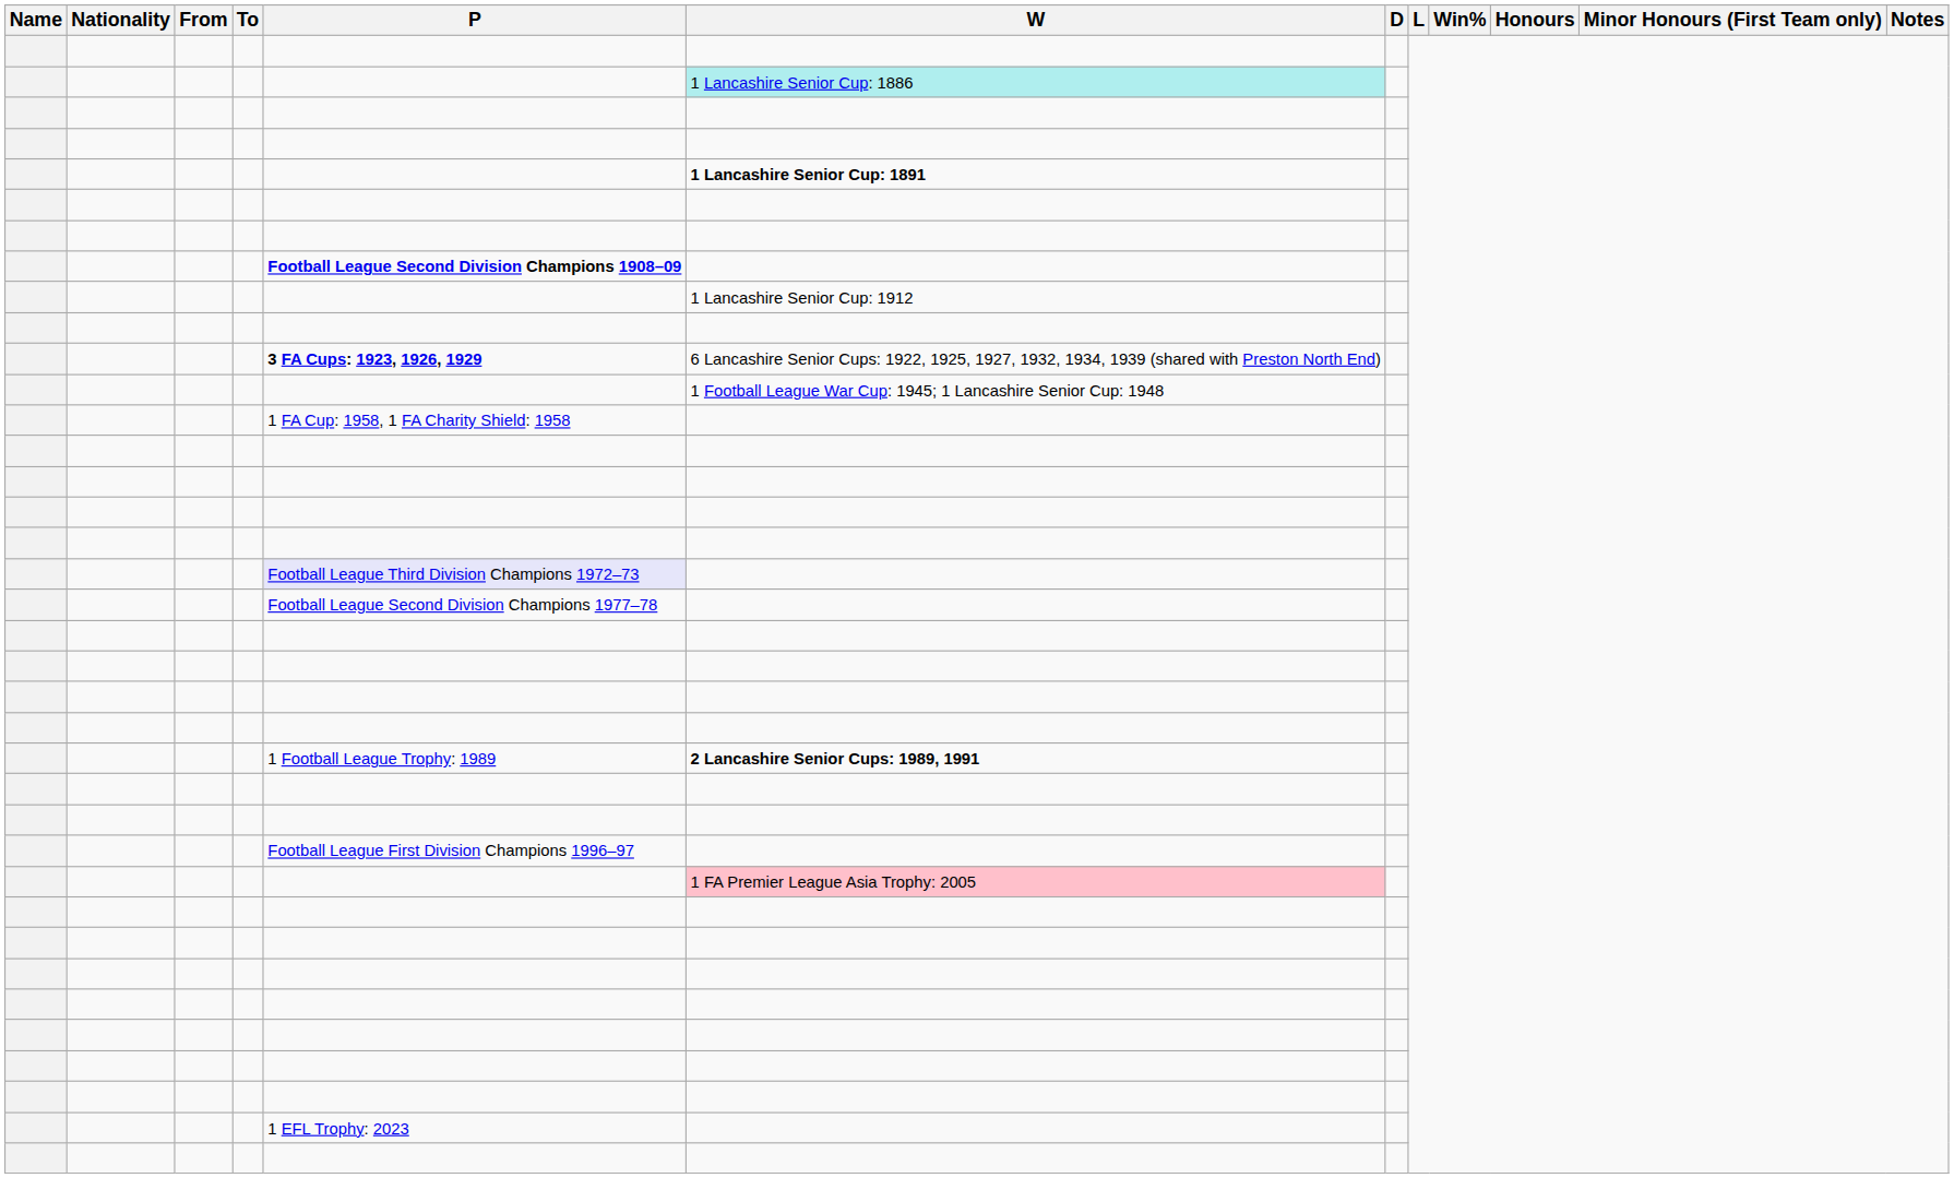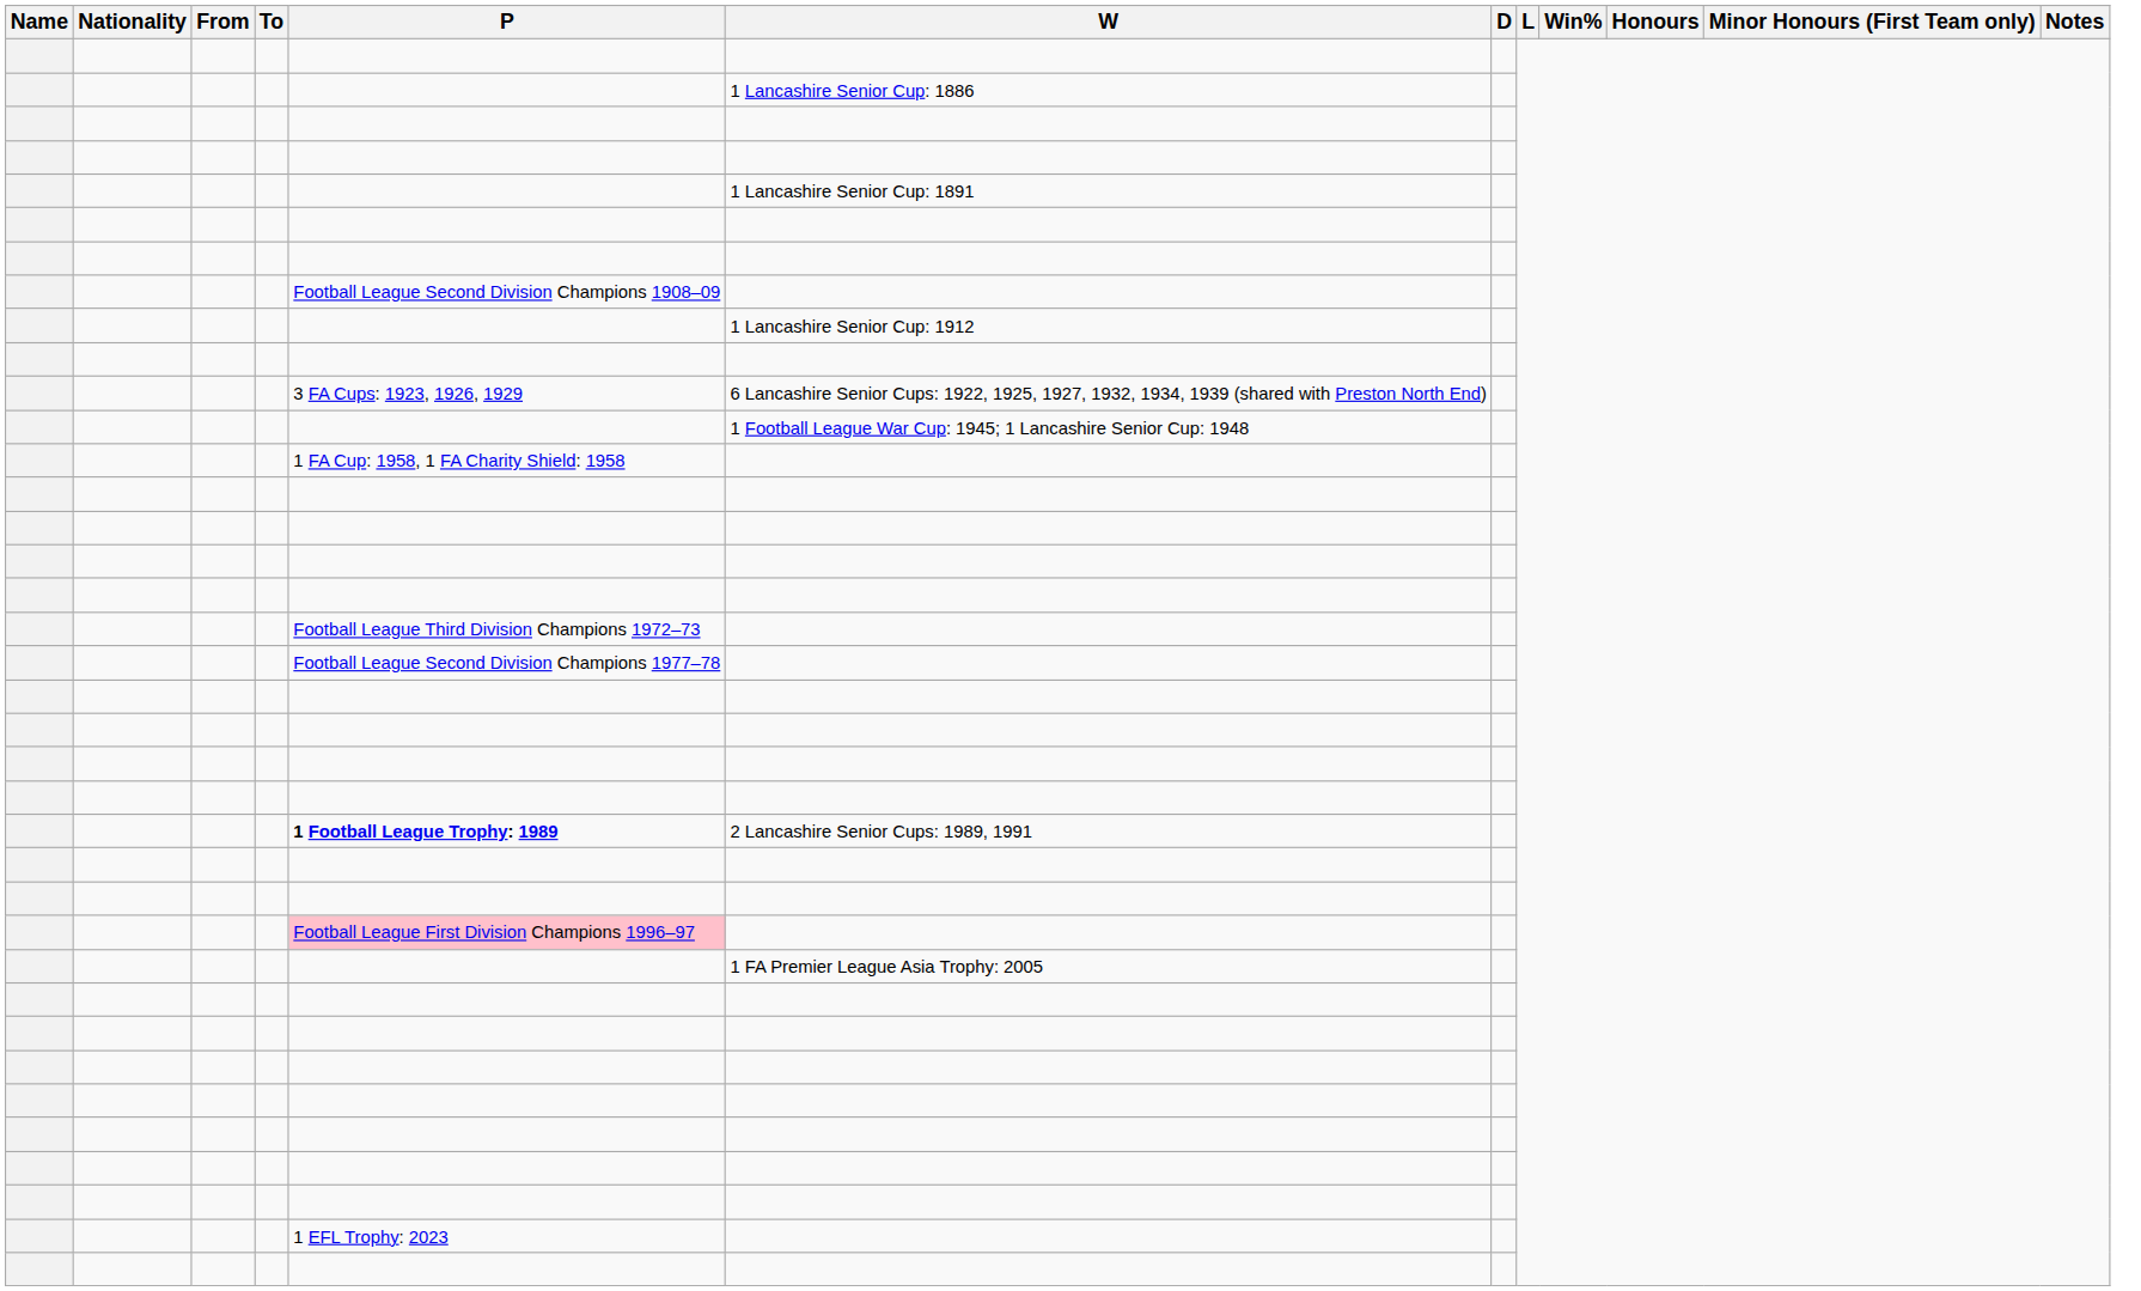row 3 | W: paleturquoise background -> no background
row 6 | W: bold -> normal
row 9 | P: bold -> normal
row 12 | P: bold -> normal
row 19 | P: lavender background -> no background
row 25 | P: normal -> bold
row 25 | W: bold -> normal
row 28 | P: no background -> pink background
row 29 | W: pink background -> no background
